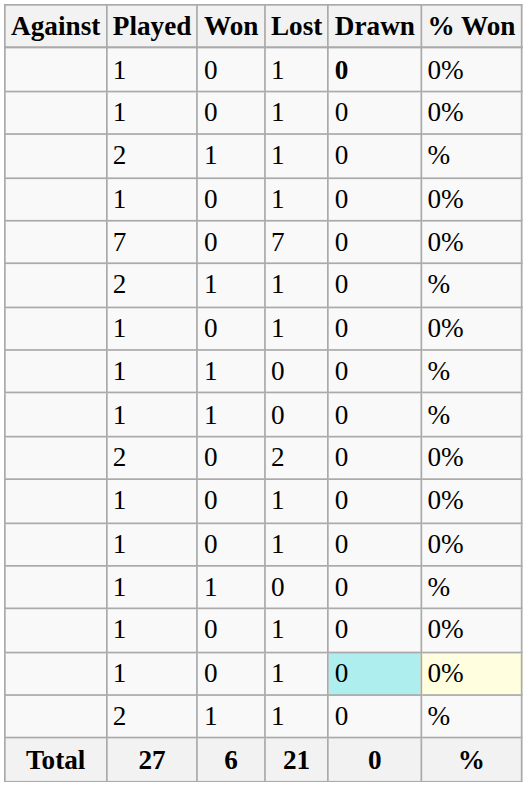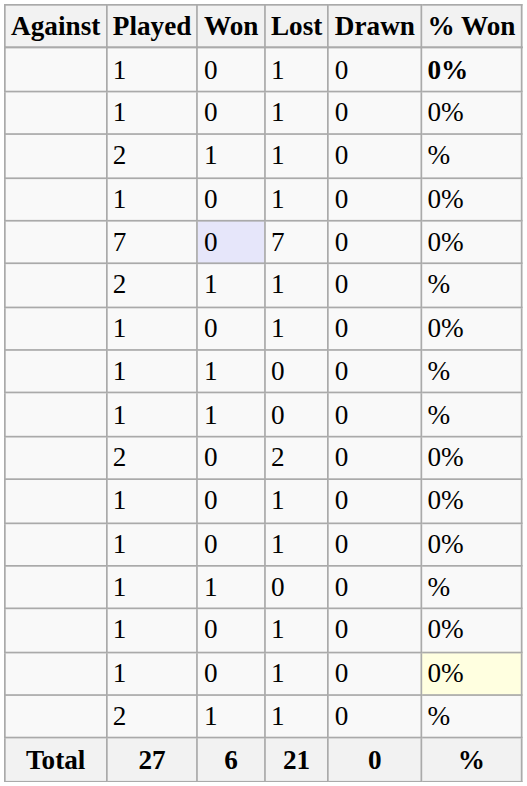row 2 | Drawn: bold -> normal
row 2 | % Won: normal -> bold
row 6 | Won: no background -> lavender background
row 16 | Drawn: paleturquoise background -> no background
